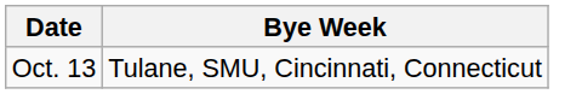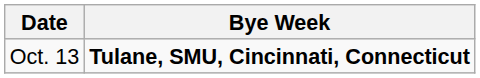Oct. 13 | Bye Week: normal -> bold
